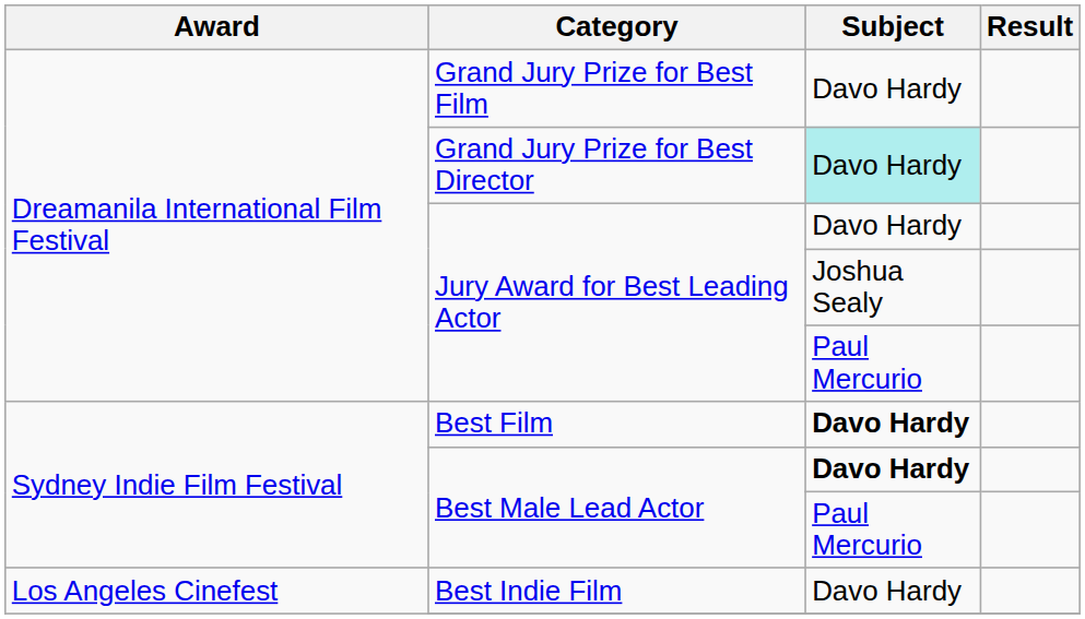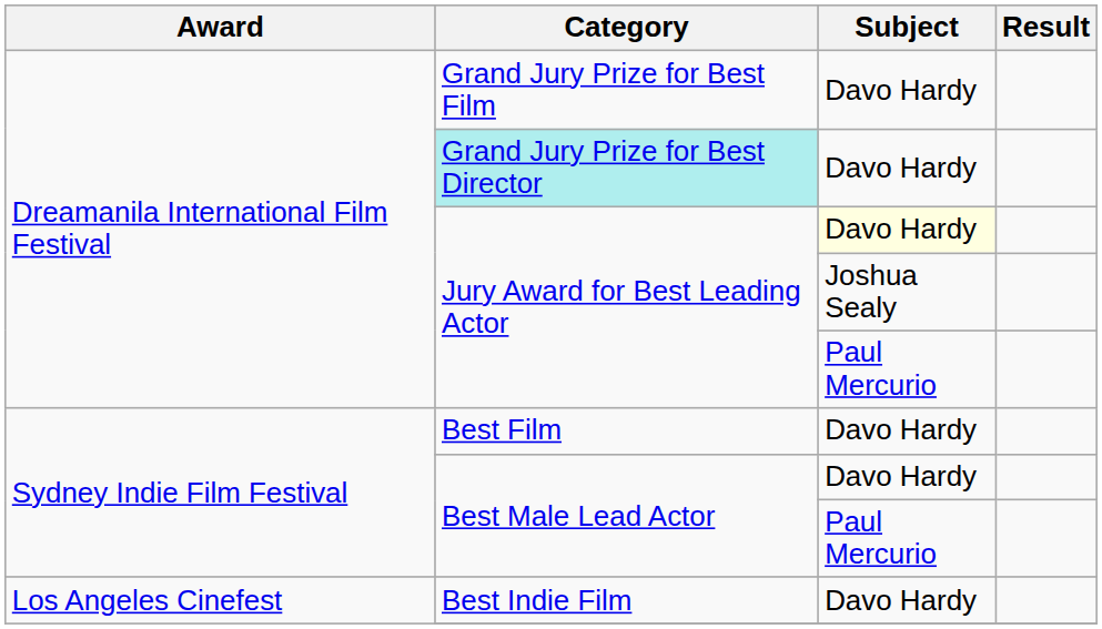Grand Jury Prize for Best Director | Category: no background -> paleturquoise background
Grand Jury Prize for Best Director | Subject: paleturquoise background -> no background
Jury Award for Best Leading Actor / Davo Hardy | Subject: no background -> lightyellow background
Best Film | Subject: bold -> normal
Best Male Lead Actor / Davo Hardy | Subject: bold -> normal
